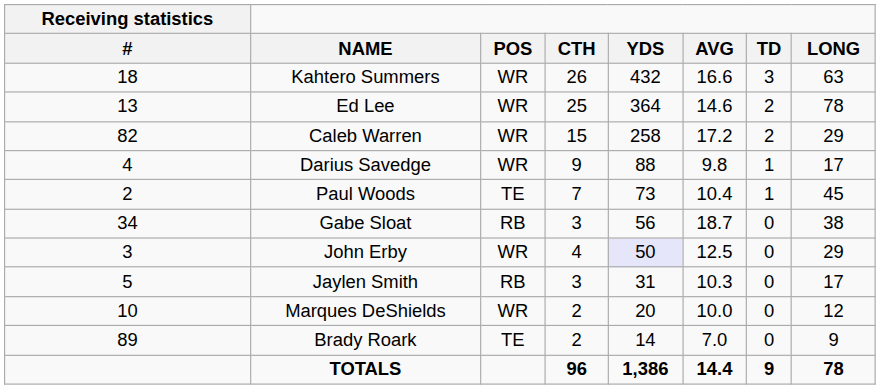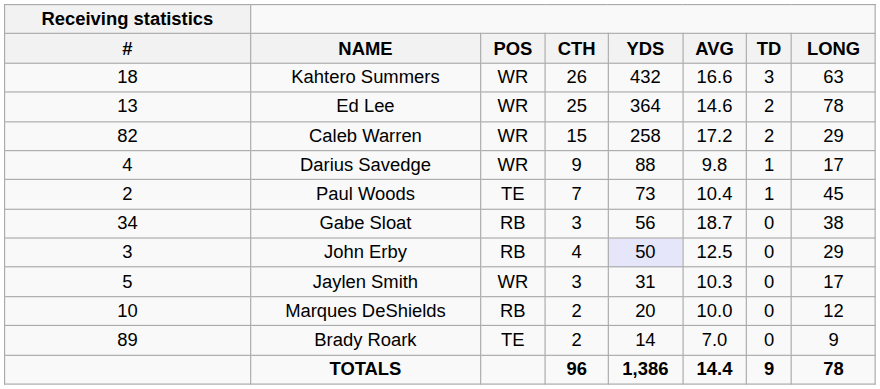John Erby | POS: WR -> RB
Jaylen Smith | POS: RB -> WR
Marques DeShields | POS: WR -> RB
